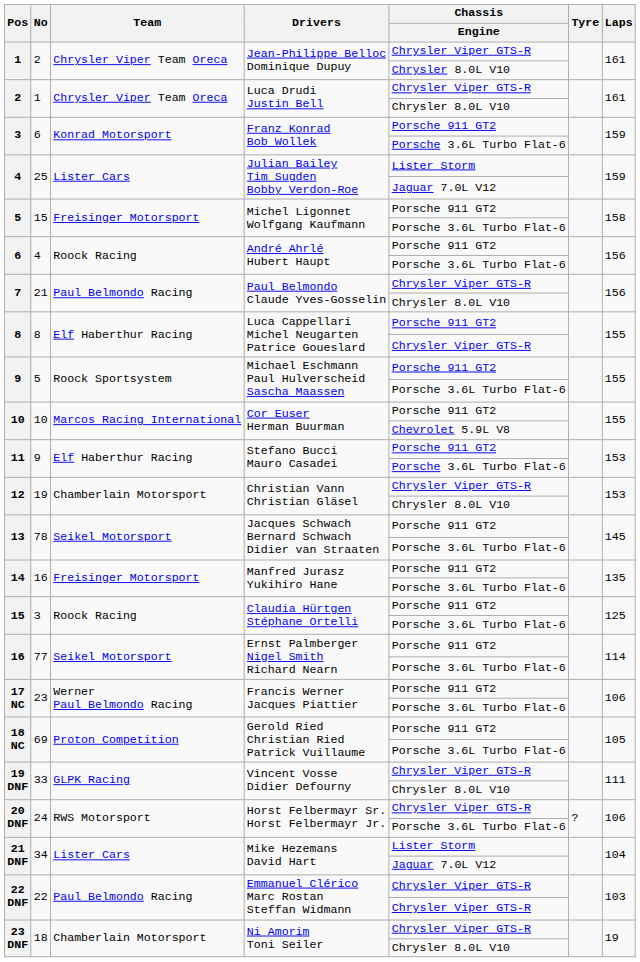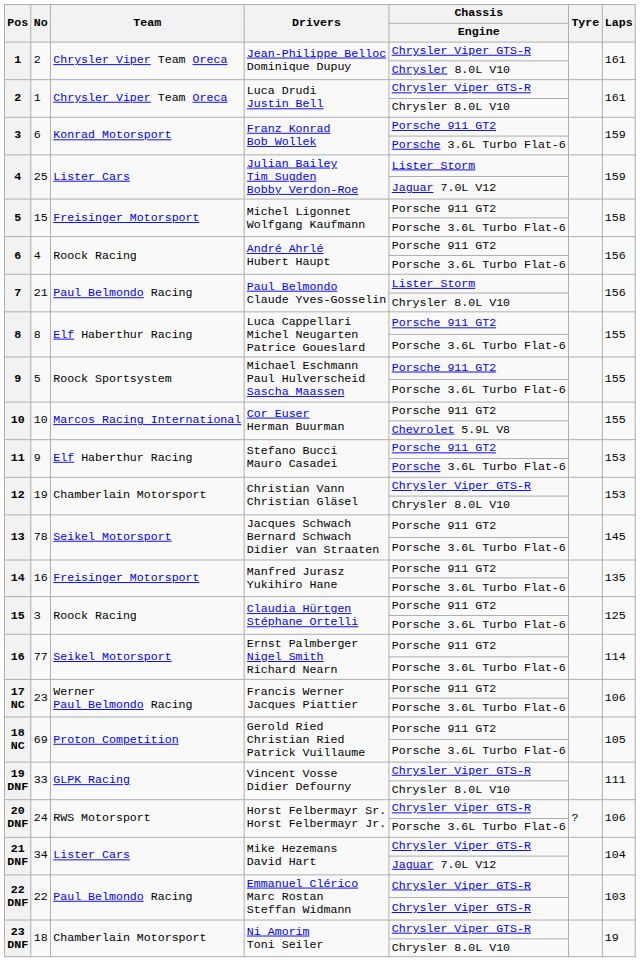row 15 | Chassis / Engine: Chrysler Viper GTS-R -> Lister Storm
row 18 | Chassis / Engine: Chrysler Viper GTS-R -> Porsche 3.6L Turbo Flat-6
row 43 | Chassis / Engine: Lister Storm -> Chrysler Viper GTS-R
